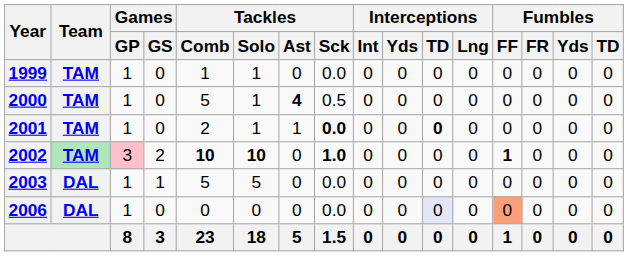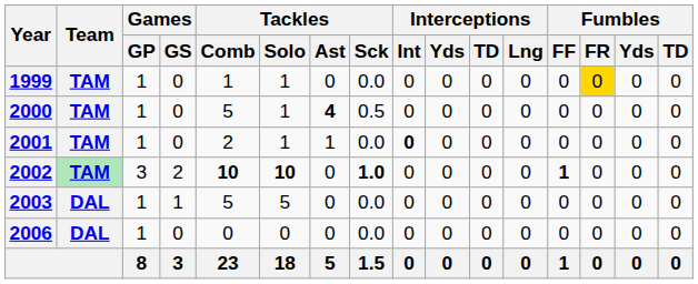1999 | Fumbles / FR: no background -> gold background
2001 | Tackles / Sck: bold -> normal
2001 | Interceptions / Int: normal -> bold
2001 | Interceptions / TD: bold -> normal
2002 | Games / GP: pink background -> no background
2006 | Interceptions / TD: lavender background -> no background
2006 | Fumbles / FF: lightsalmon background -> no background
